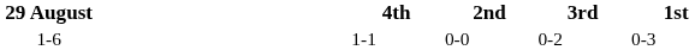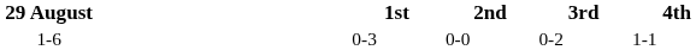columns swapped: 1st <-> 4th
